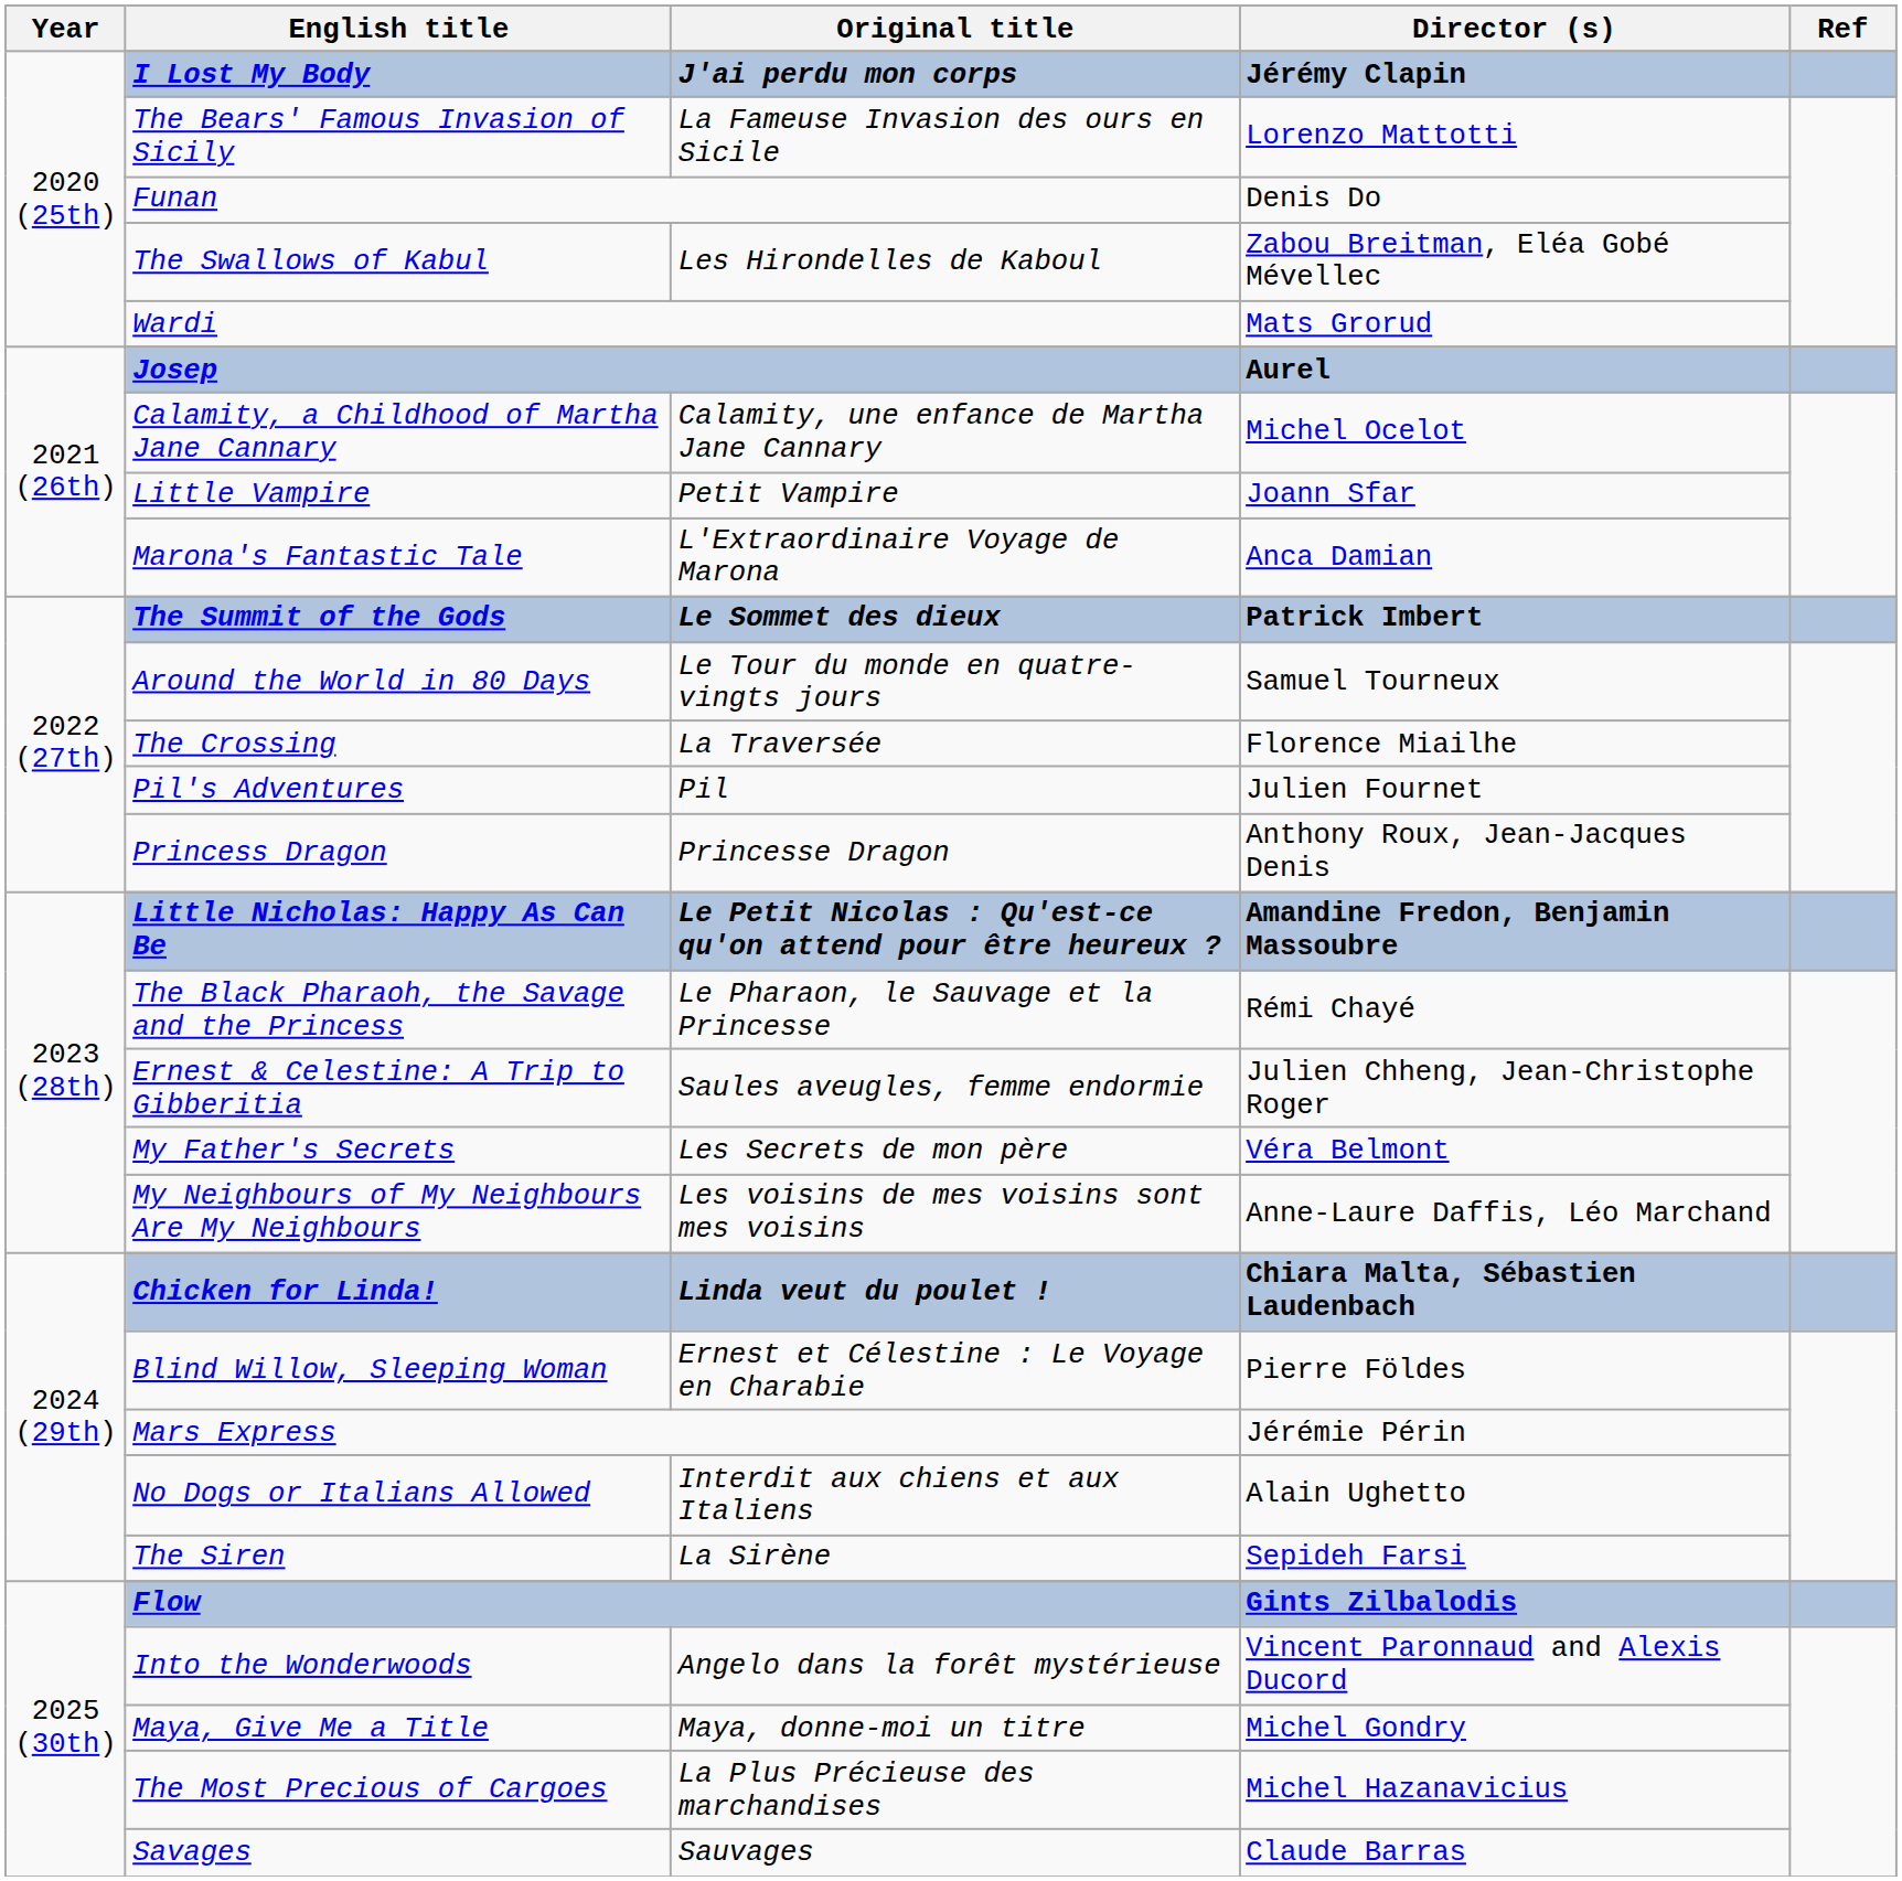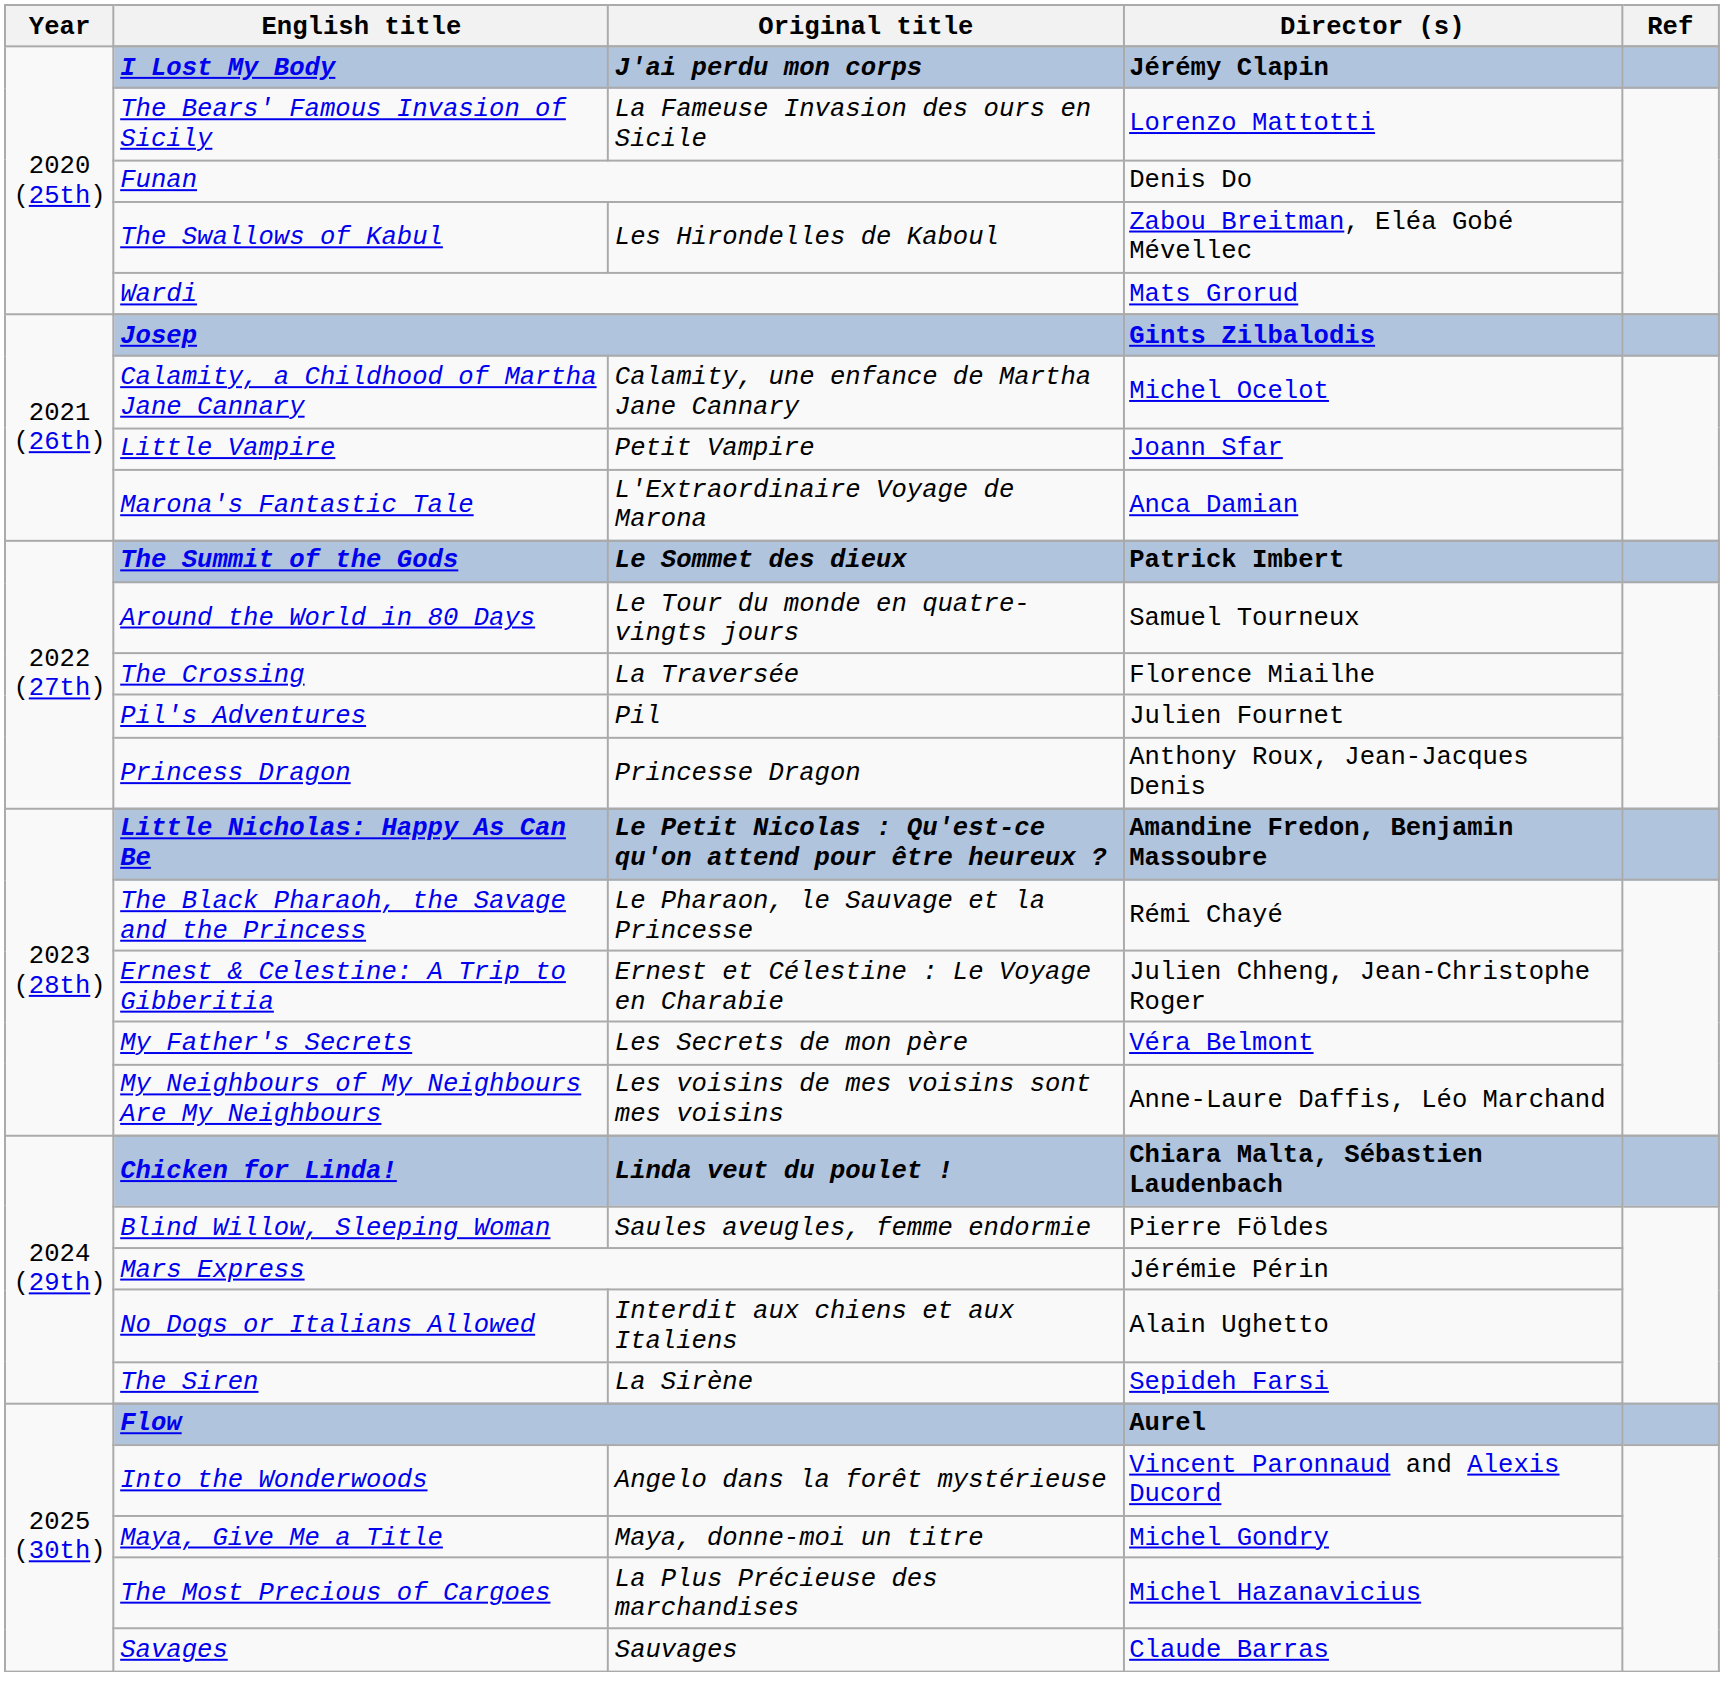Josep | Director (s): Aurel -> Gints Zilbalodis
Ernest & Celestine: A Trip to Gibberitia | Original title: Saules aveugles, femme endormie -> Ernest et Célestine : Le Voyage en Charabie
Blind Willow, Sleeping Woman | Original title: Ernest et Célestine : Le Voyage en Charabie -> Saules aveugles, femme endormie
Flow | Director (s): Gints Zilbalodis -> Aurel
